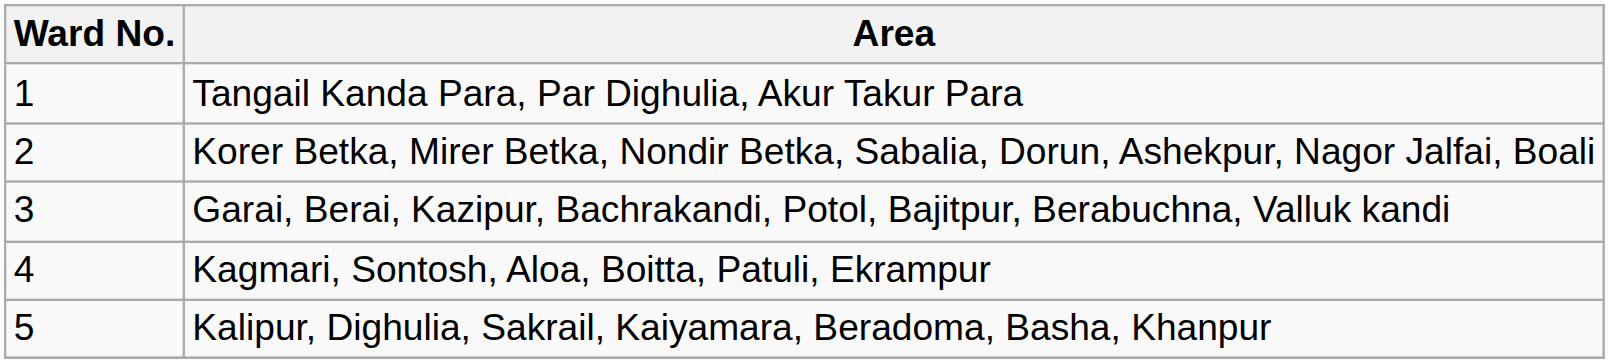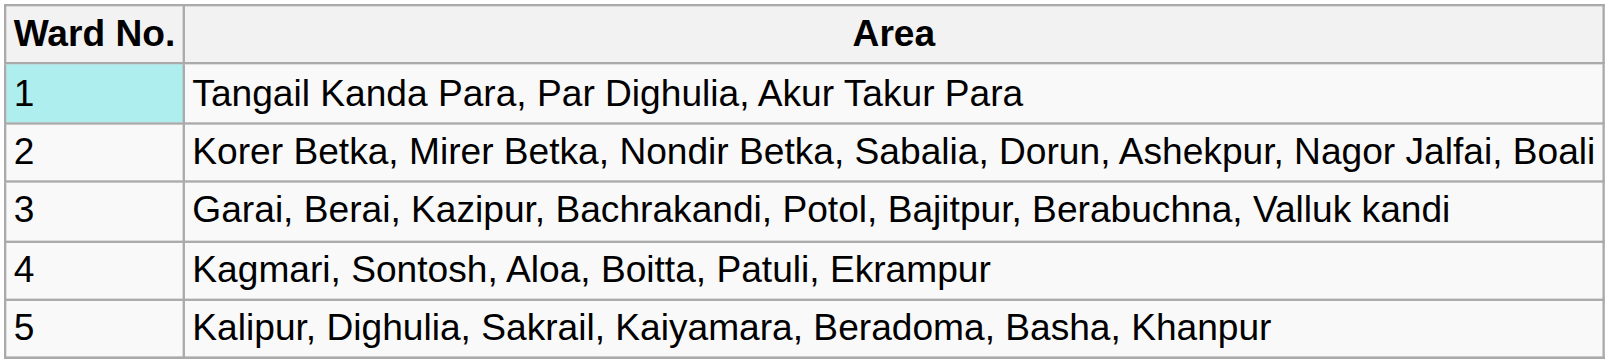Tangail Kanda Para, Par Dighulia, Akur Takur Para | Ward No.: no background -> paleturquoise background
